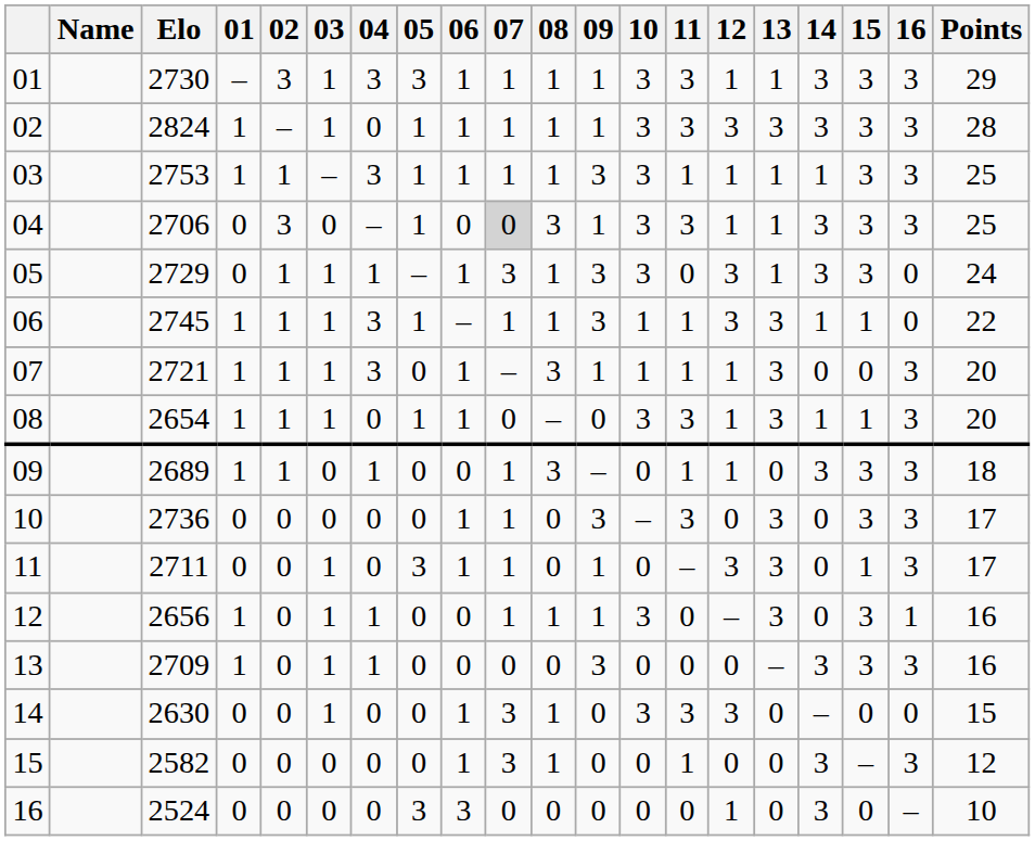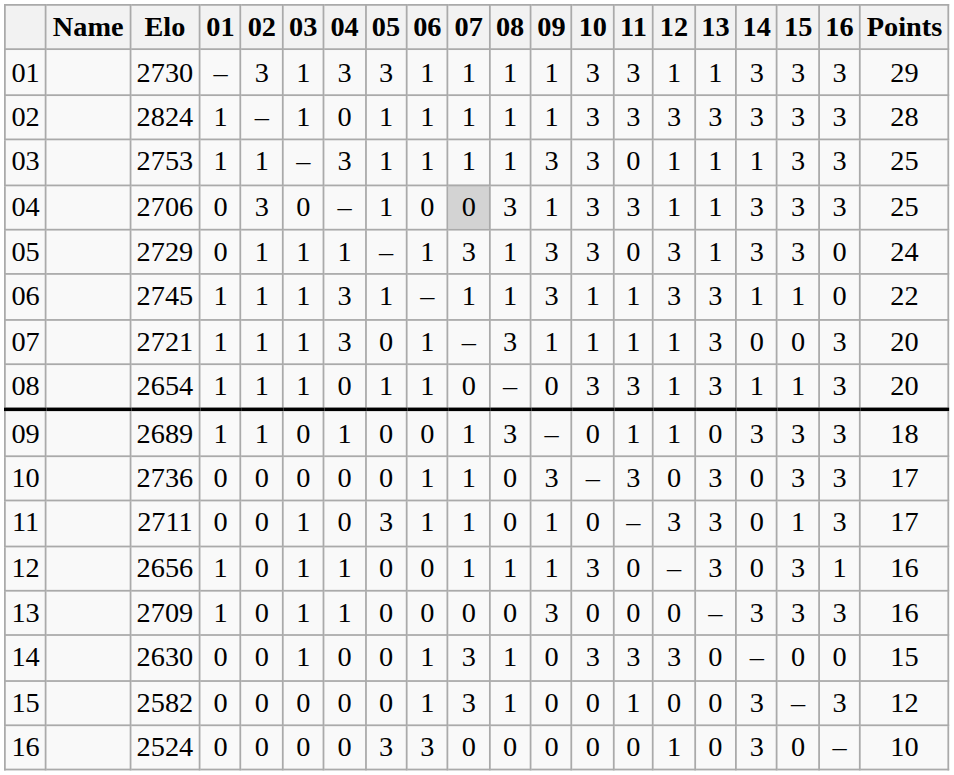row 4 | 11: 1 -> 0
